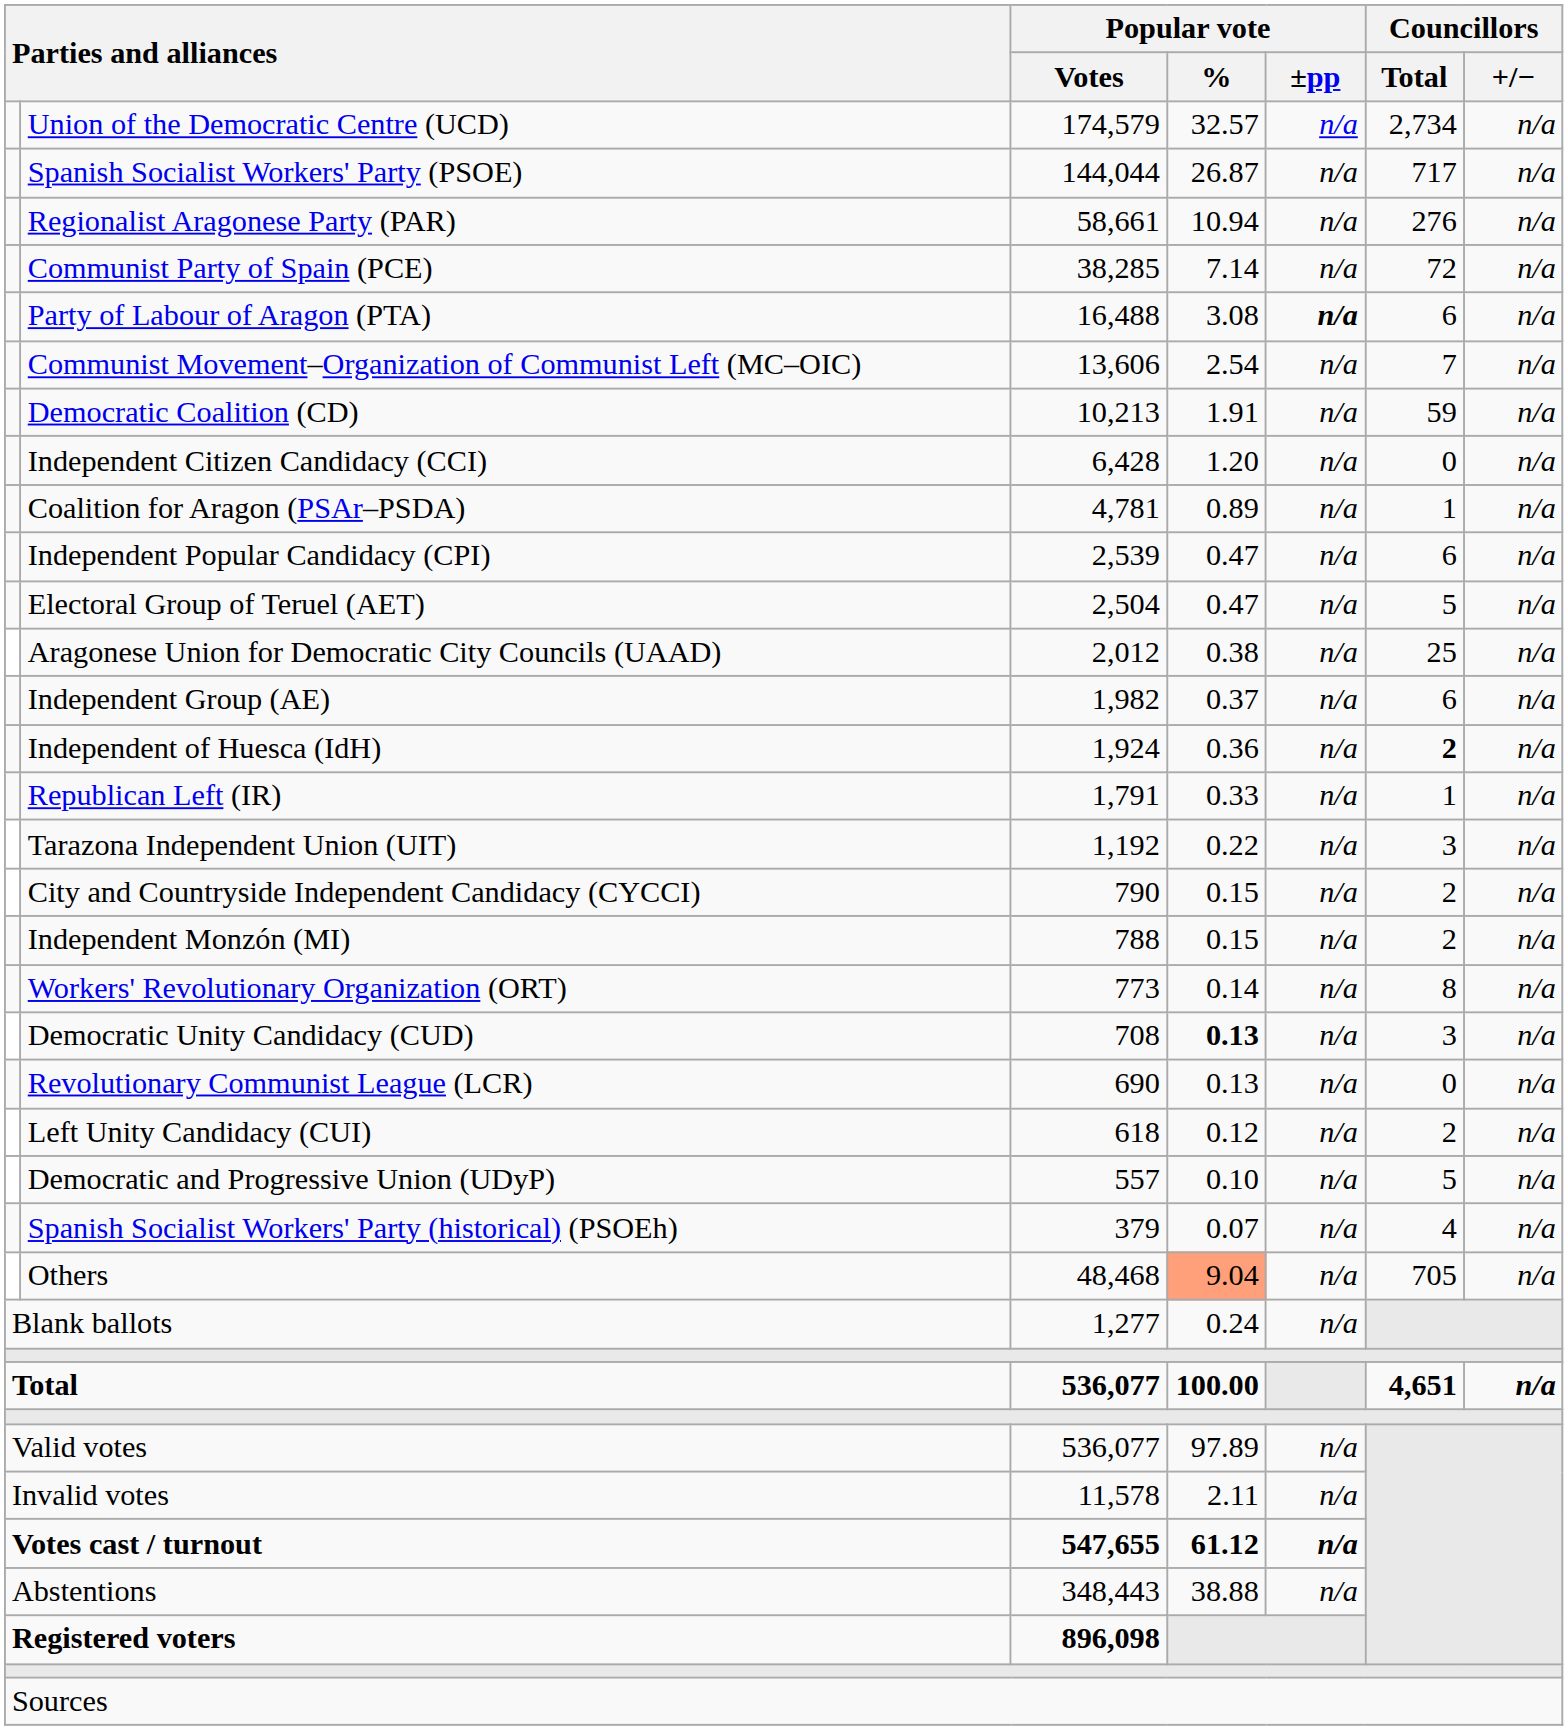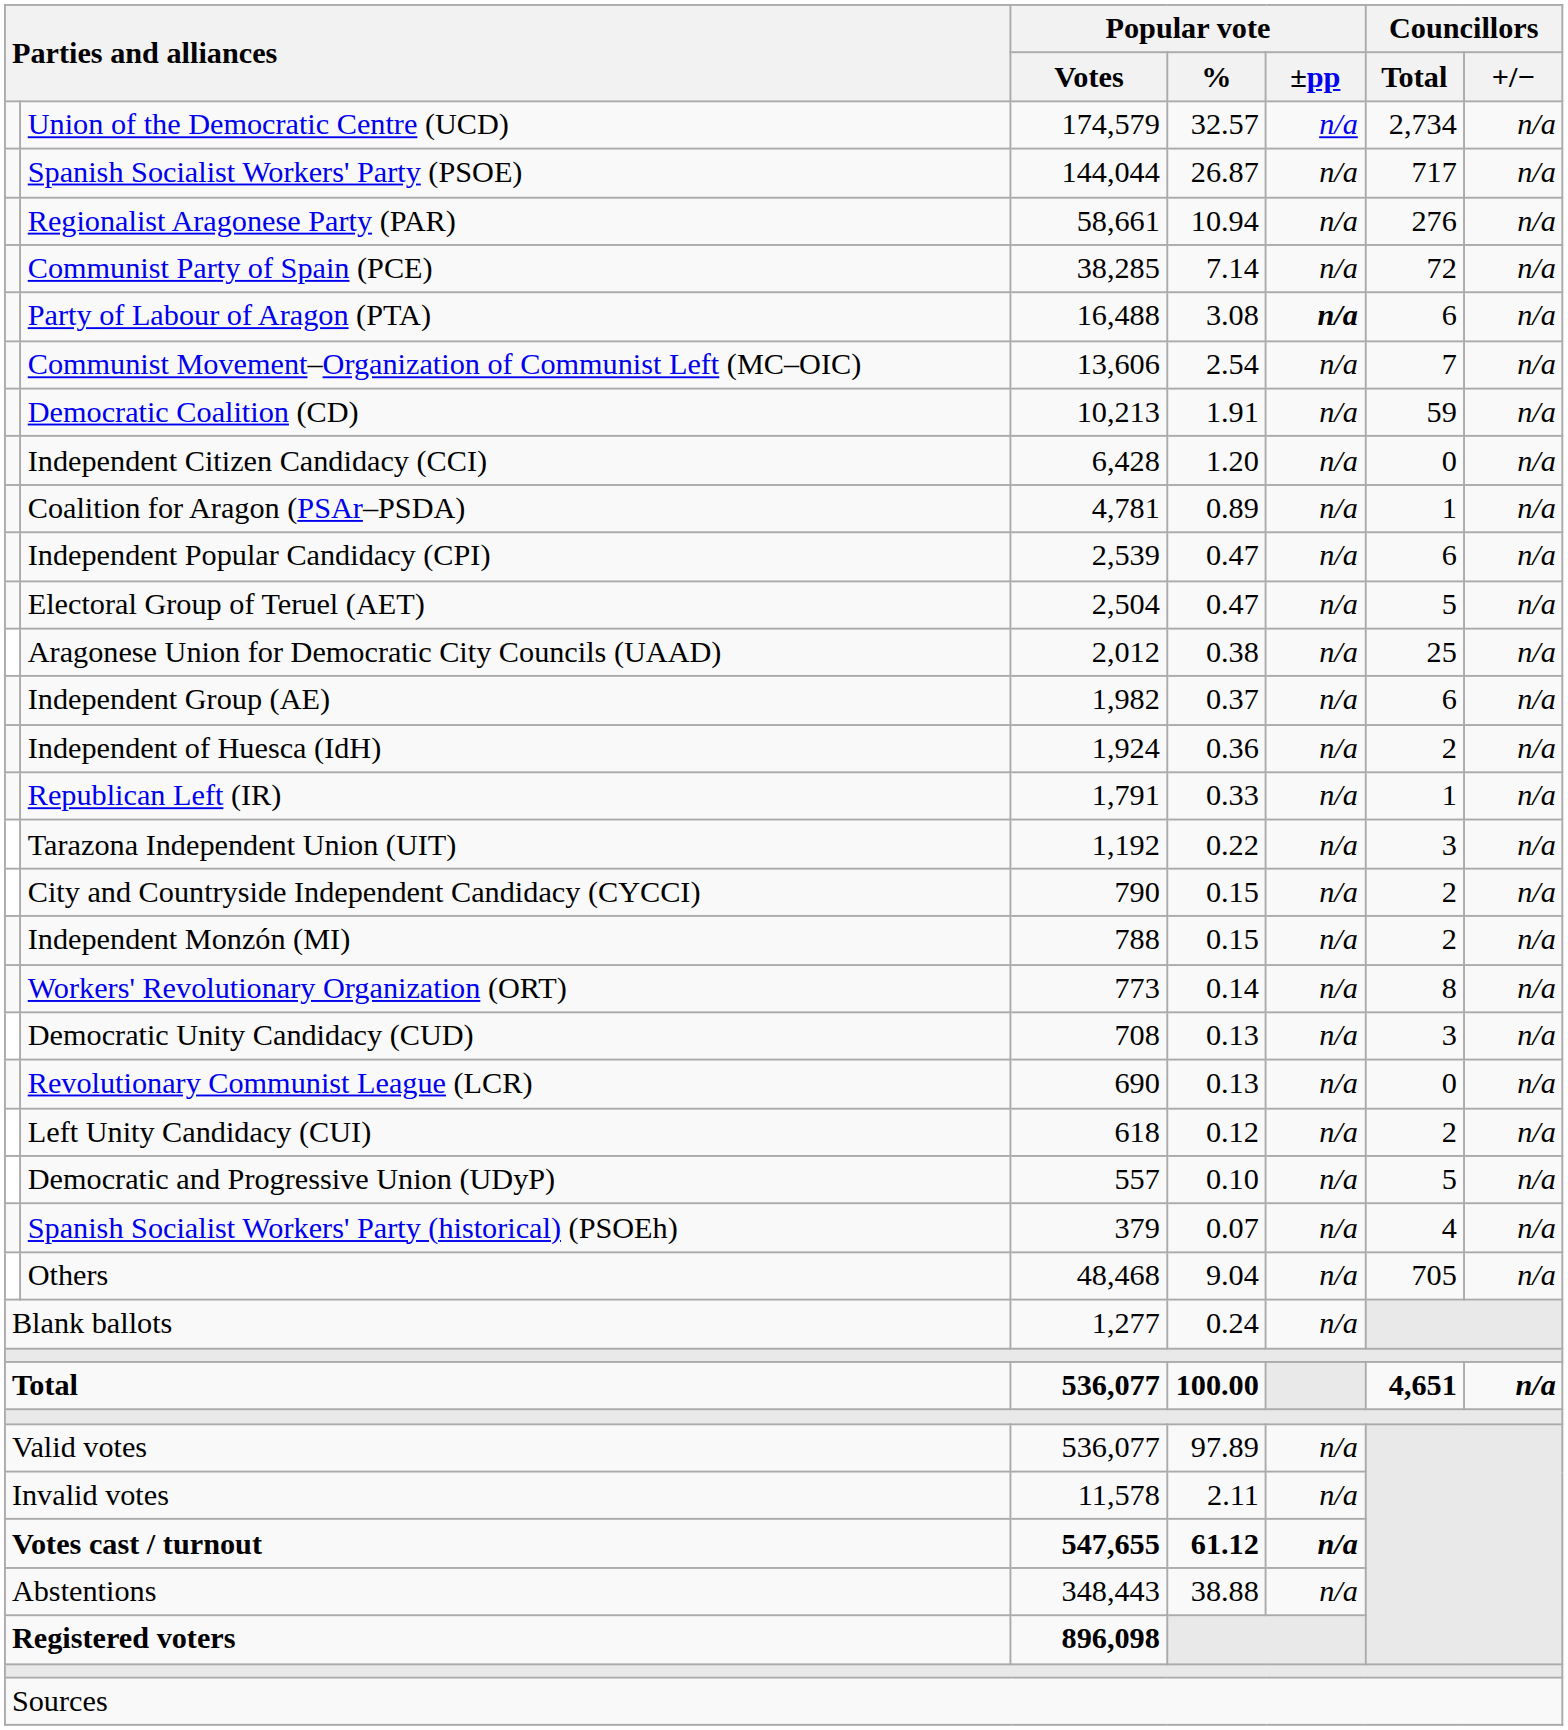Independent of Huesca (IdH) | Councillors / Total: bold -> normal
Democratic Unity Candidacy (CUD) | Popular vote / %: bold -> normal
Others | Popular vote / %: lightsalmon background -> no background
